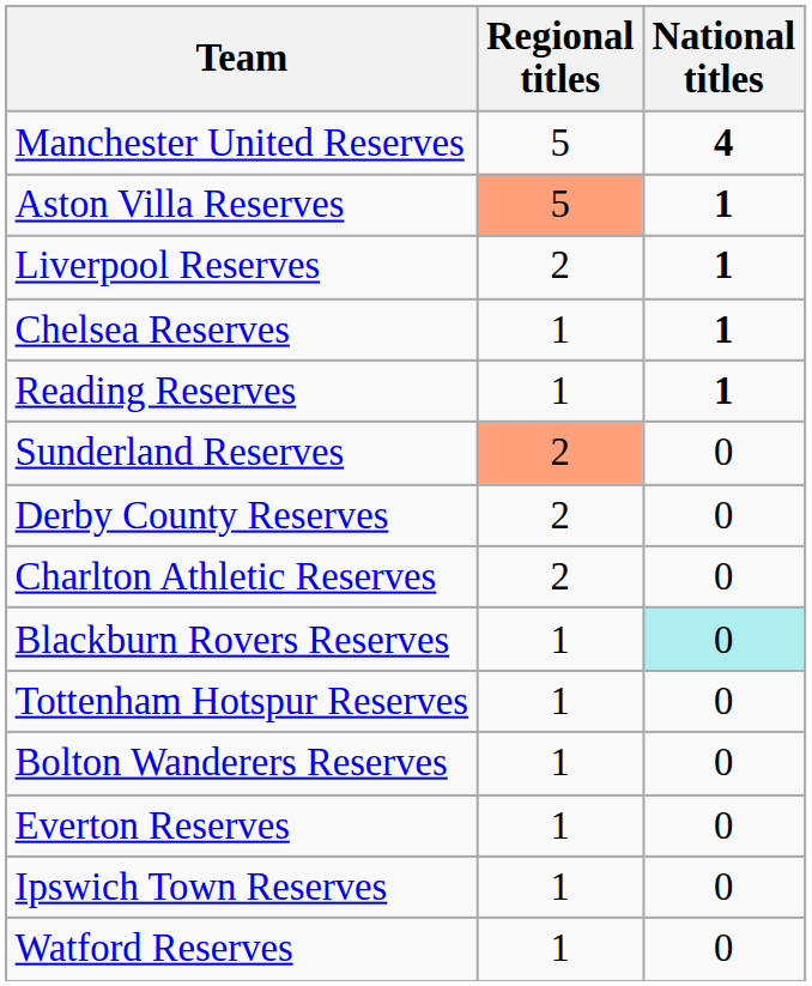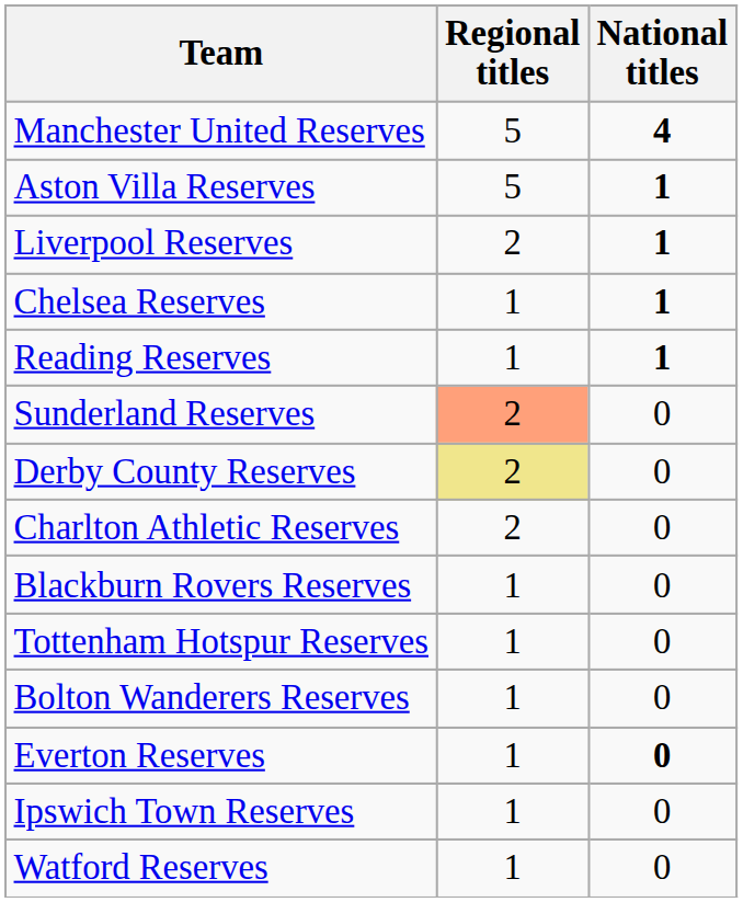Aston Villa Reserves | Regional titles: lightsalmon background -> no background
Derby County Reserves | Regional titles: no background -> khaki background
Blackburn Rovers Reserves | National titles: paleturquoise background -> no background
Everton Reserves | National titles: normal -> bold
